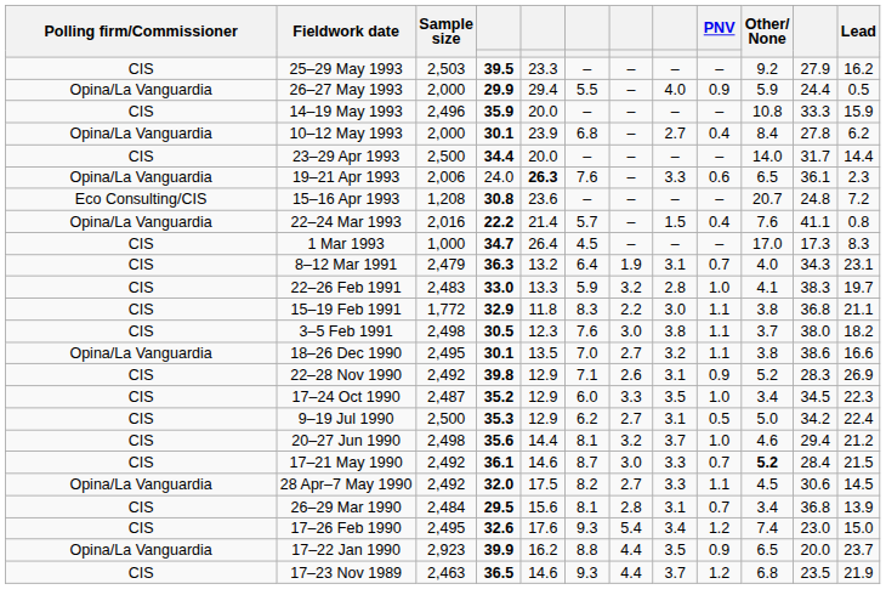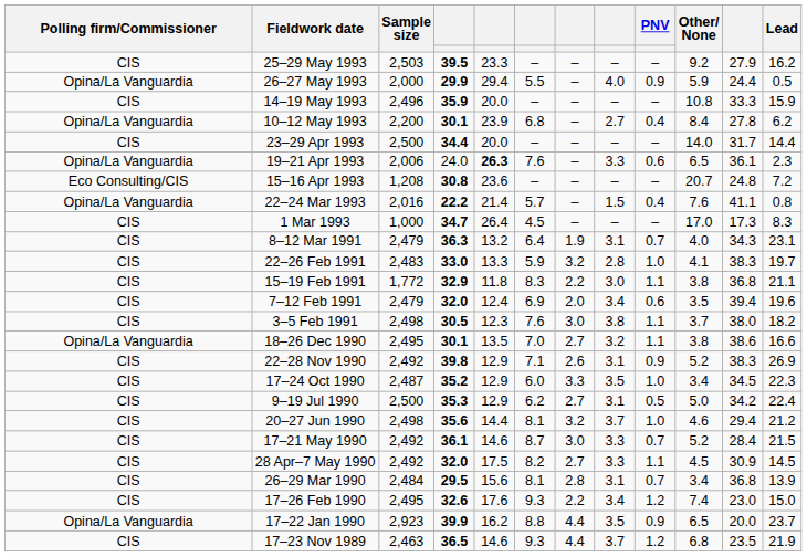10–12 May 1993 | Sample size: 2,000 -> 2,200
+ row: CIS | 7–12 Feb 1991 | 2,479 | 32.0 | 12.4 | 6.9 | 2.0 | 3.4 | 0.6 | 3.5 | 39.4 | 19.6
22–28 Nov 1990 | column 11: 28.3 -> 38.3
17–21 May 1990 | Other/ None: bold -> normal
28 Apr–7 May 1990 | Polling firm/Commissioner: Opina/La Vanguardia -> CIS
28 Apr–7 May 1990 | column 11: 30.6 -> 30.9
17–26 Feb 1990 | column 7: 5.4 -> 2.2
